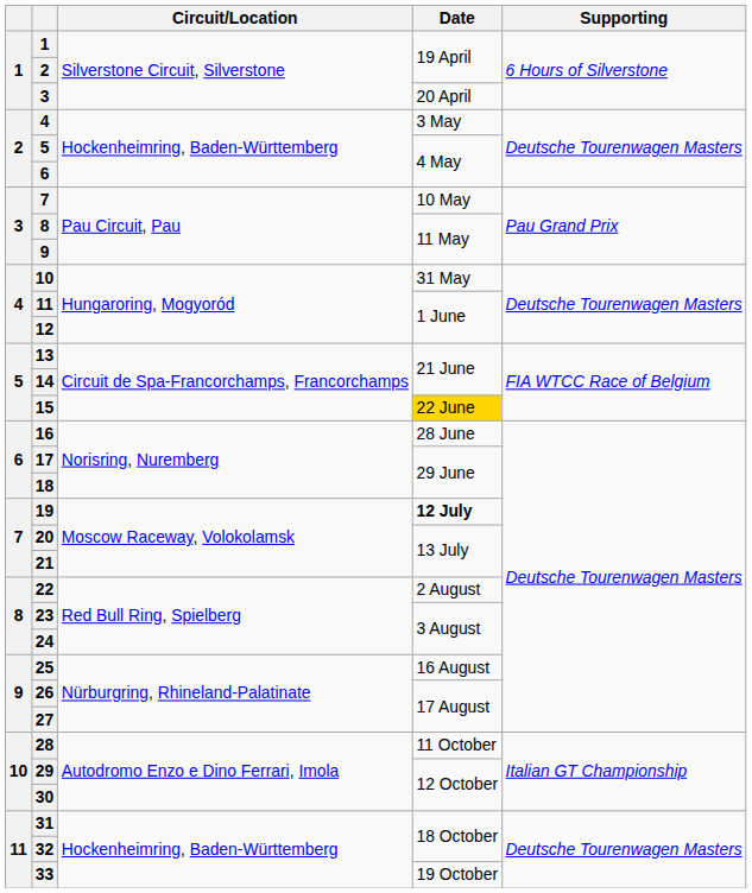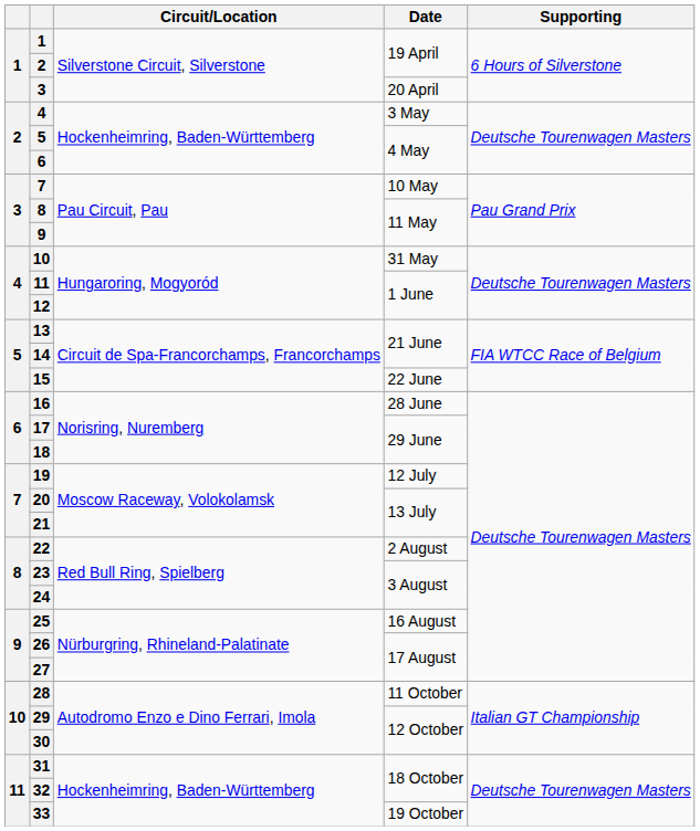22 June | Date: gold background -> no background
12 July | Date: bold -> normal
